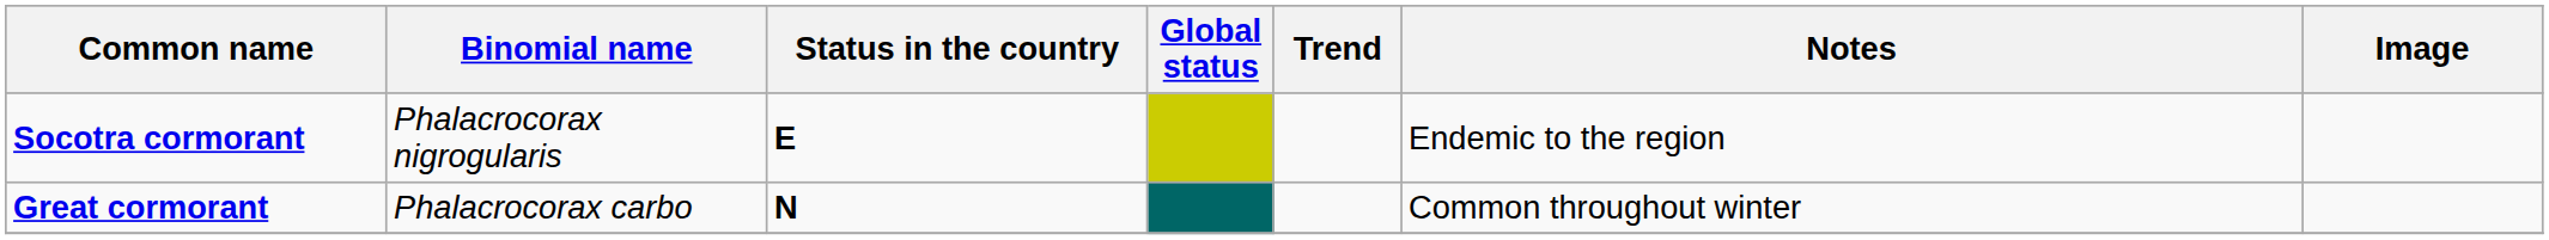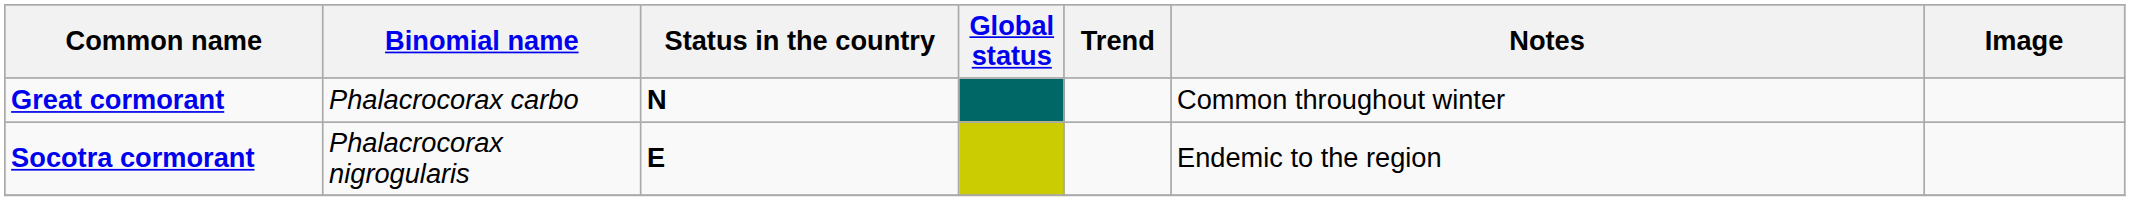rows swapped: Great cormorant <-> Socotra cormorant
